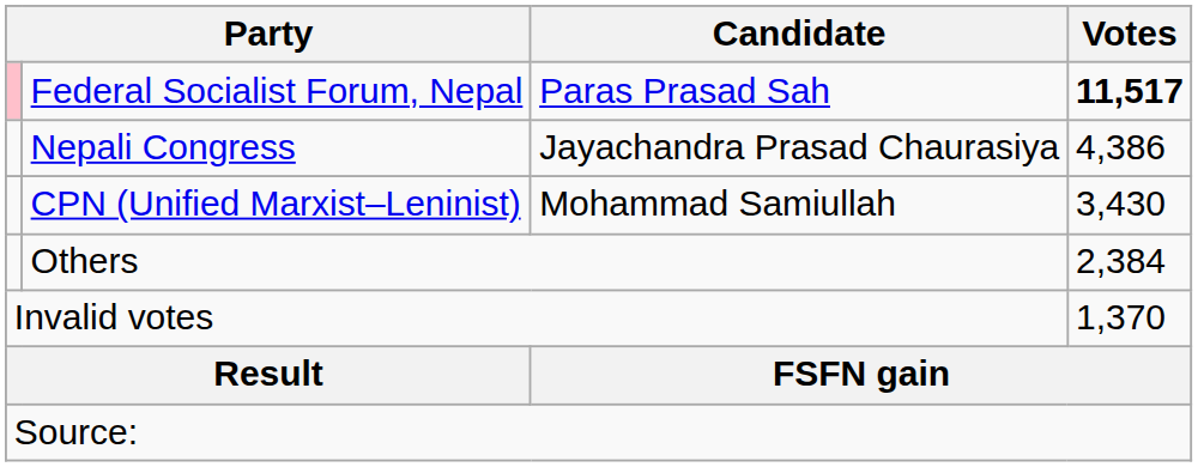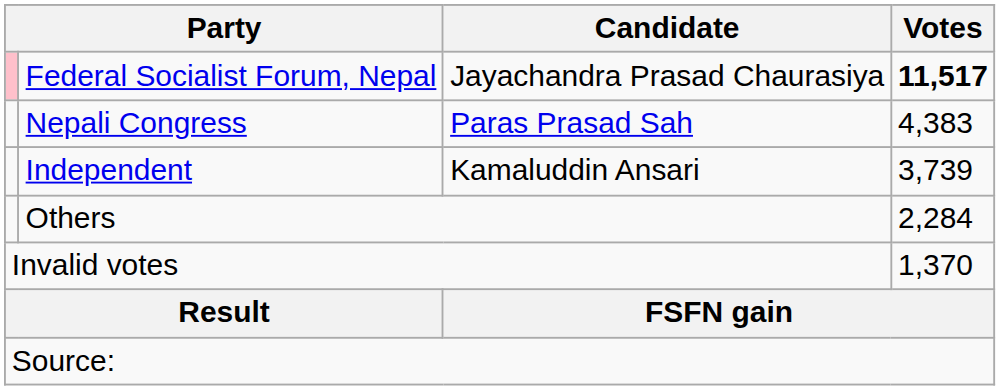Federal Socialist Forum, Nepal | Candidate: Paras Prasad Sah -> Jayachandra Prasad Chaurasiya
Nepali Congress | Candidate: Jayachandra Prasad Chaurasiya -> Paras Prasad Sah
Nepali Congress | Votes: 4,386 -> 4,383
+ row: Independent | Kamaluddin Ansari | 3,739
- row: CPN (Unified Marxist–Leninist) | Mohammad Samiullah | 3,430
Others | Votes: 2,384 -> 2,284
